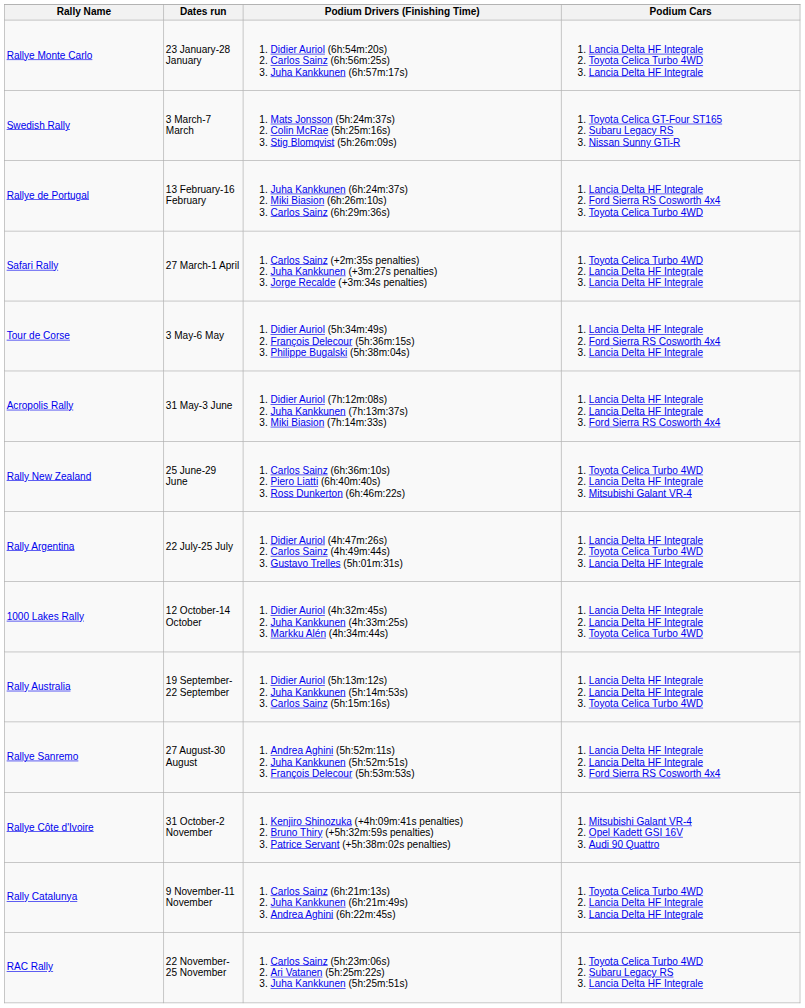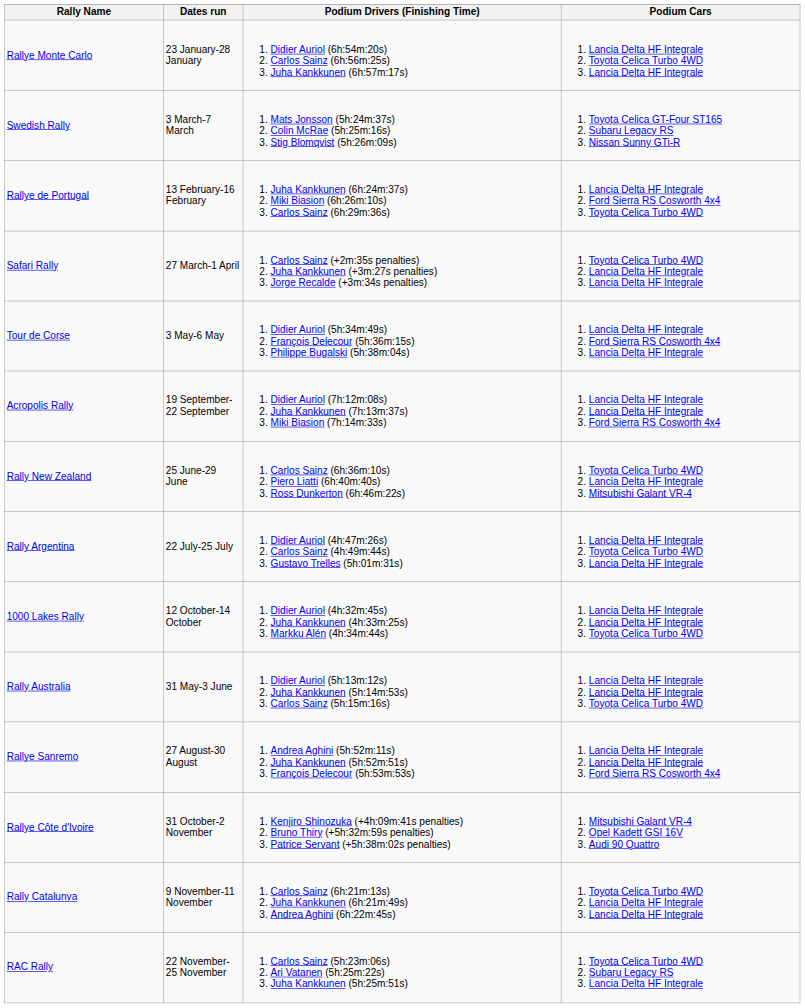Acropolis Rally | Dates run: 31 May-3 June -> 19 September-22 September
Rally Australia | Dates run: 19 September-22 September -> 31 May-3 June
